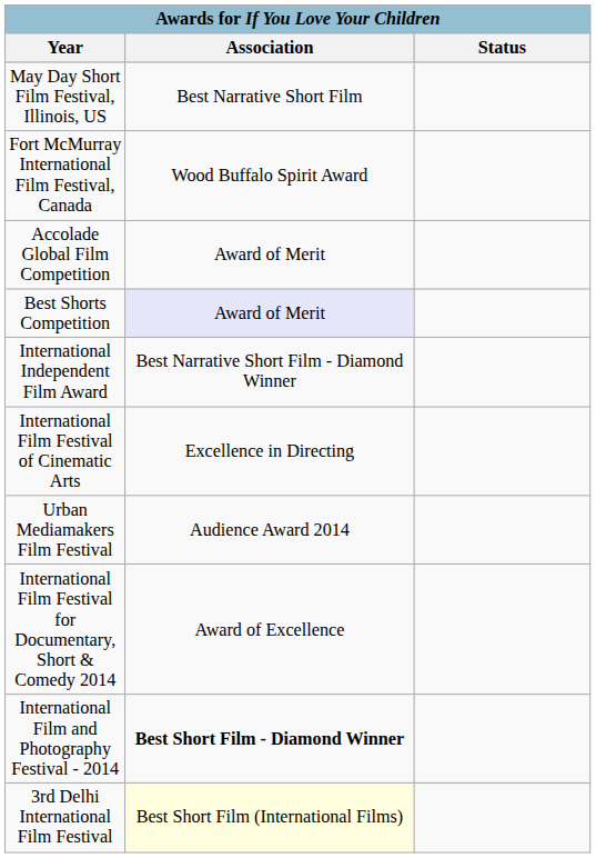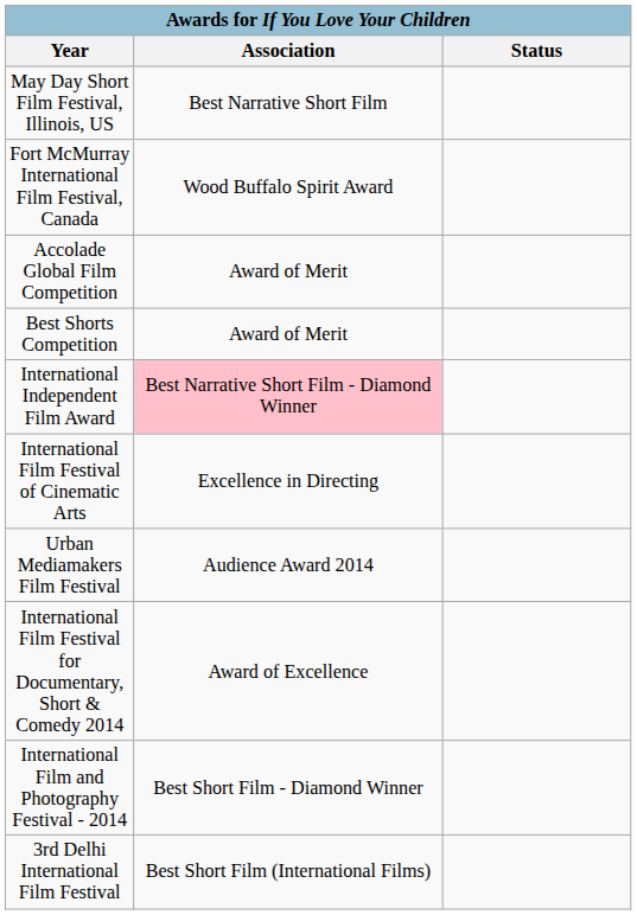Best Shorts Competition | column 2: lavender background -> no background
International Independent Film Award | column 2: no background -> pink background
International Film and Photography Festival - 2014 | column 2: bold -> normal
3rd Delhi International Film Festival | column 2: lightyellow background -> no background
